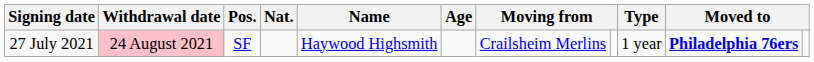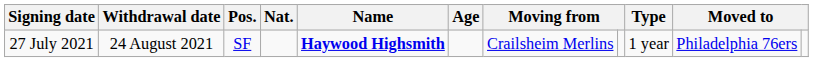27 July 2021 | Withdrawal date: pink background -> no background
27 July 2021 | Name: normal -> bold
27 July 2021 | column 10: bold -> normal
